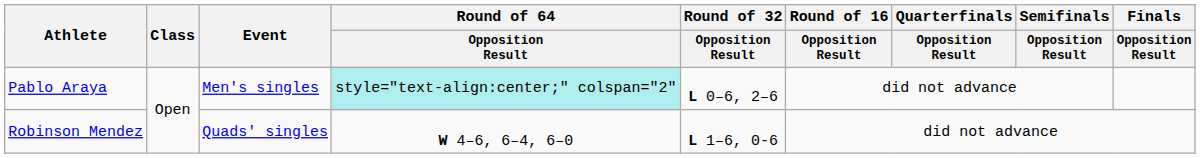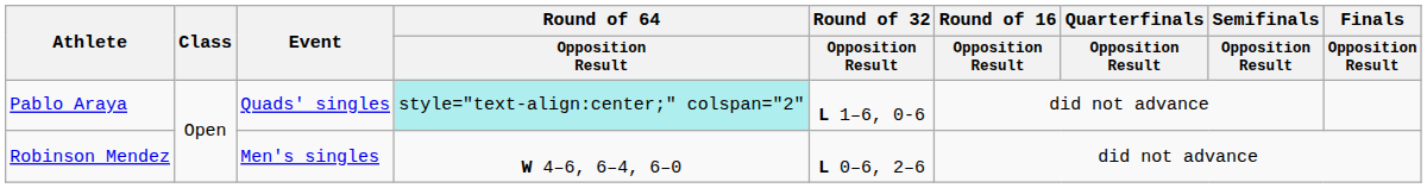Pablo Araya | Event: Men's singles -> Quads' singles
Pablo Araya | Round of 32 / Opposition Result: L 0–6, 2–6 -> L 1–6, 0-6
Robinson Mendez | Event: Quads' singles -> Men's singles
Robinson Mendez | Round of 32 / Opposition Result: L 1–6, 0-6 -> L 0–6, 2–6
